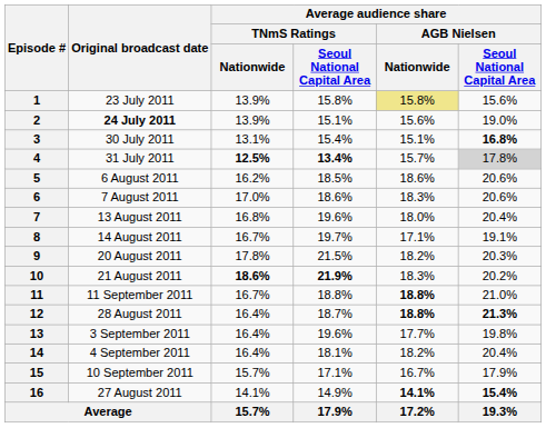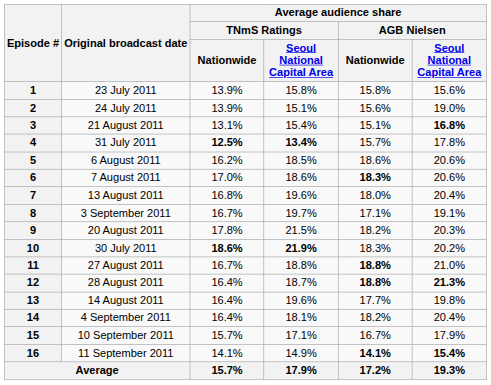1 | Average audience share / AGB Nielsen / Nationwide: khaki background -> no background
2 | Original broadcast date: bold -> normal
3 | Original broadcast date: 30 July 2011 -> 21 August 2011
4 | column 6: lightgrey background -> no background
6 | Average audience share / AGB Nielsen / Nationwide: normal -> bold
8 | Original broadcast date: 14 August 2011 -> 3 September 2011
10 | Original broadcast date: 21 August 2011 -> 30 July 2011
11 | Original broadcast date: 11 September 2011 -> 27 August 2011
13 | Original broadcast date: 3 September 2011 -> 14 August 2011
16 | Original broadcast date: 27 August 2011 -> 11 September 2011
